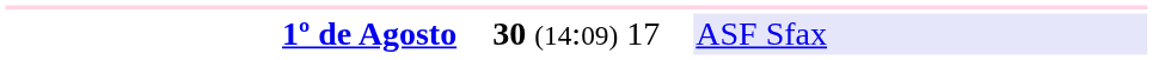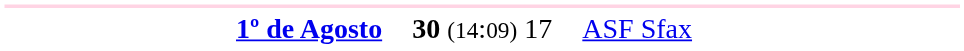1º de Agosto | column 3: lavender background -> no background
